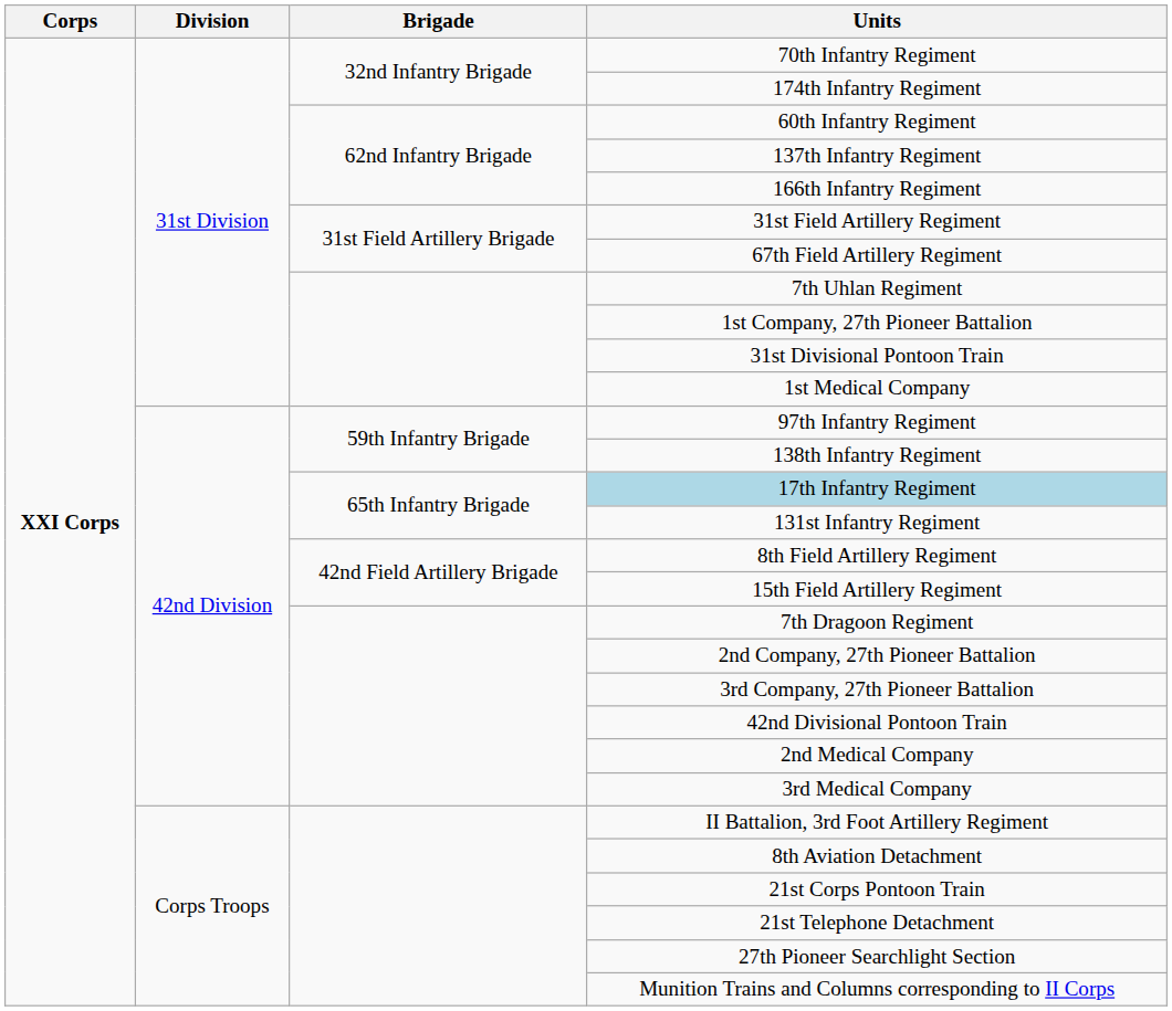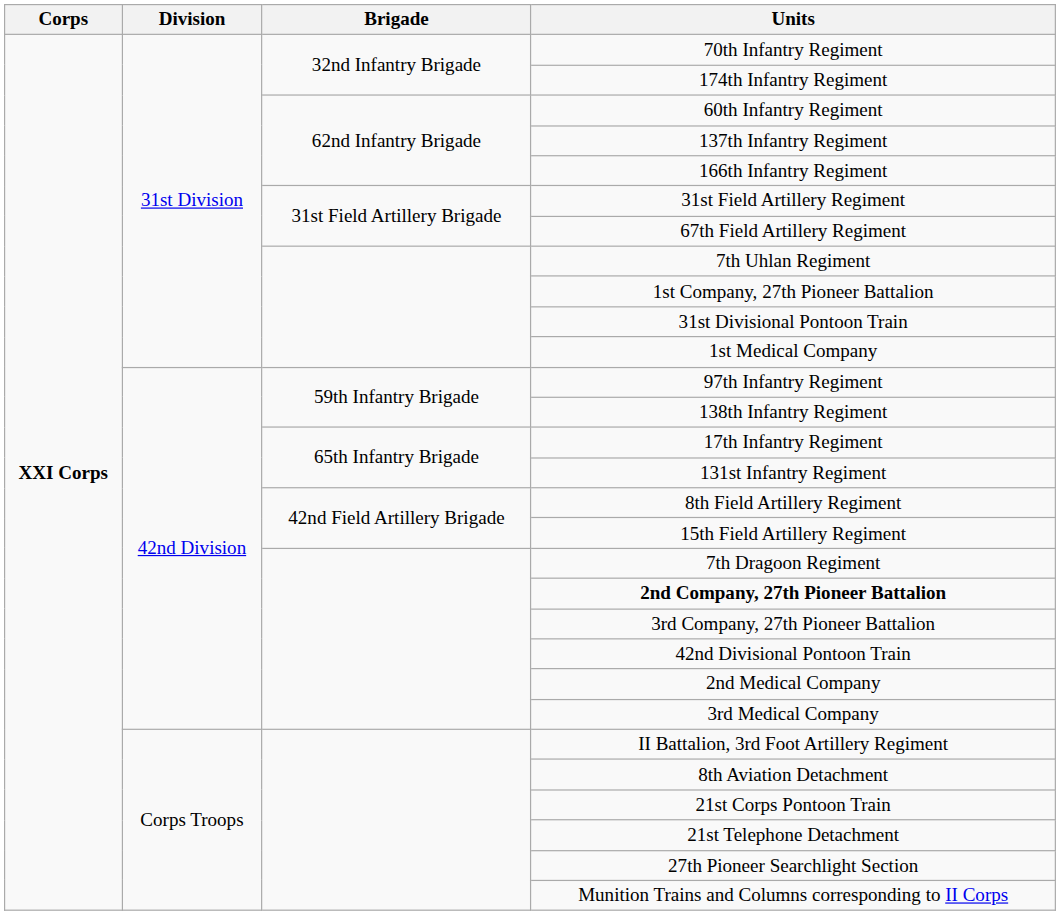17th Infantry Regiment | Units: lightblue background -> no background
2nd Company, 27th Pioneer Battalion | Units: normal -> bold
